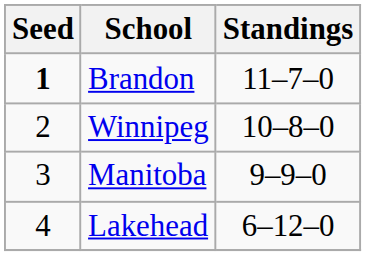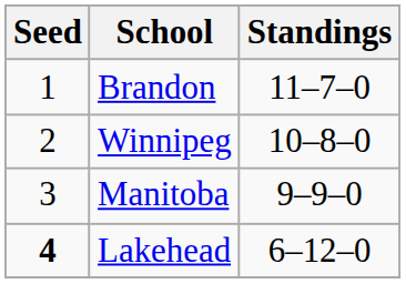Brandon | Seed: bold -> normal
Lakehead | Seed: normal -> bold
